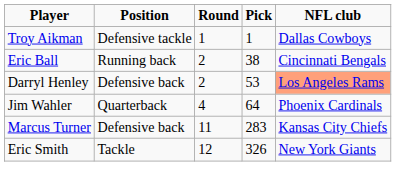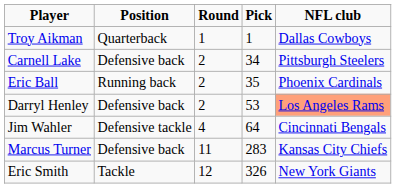Troy Aikman | Position: Defensive tackle -> Quarterback
+ row: Carnell Lake | Defensive back | 2 | 34 | Pittsburgh Steelers
Eric Ball | Pick: 38 -> 35
Eric Ball | NFL club: Cincinnati Bengals -> Phoenix Cardinals
Jim Wahler | Position: Quarterback -> Defensive tackle
Jim Wahler | NFL club: Phoenix Cardinals -> Cincinnati Bengals
